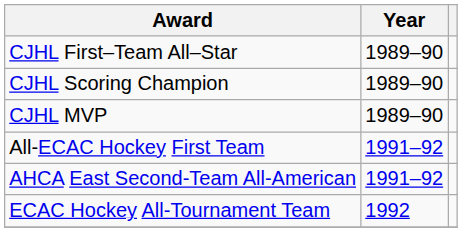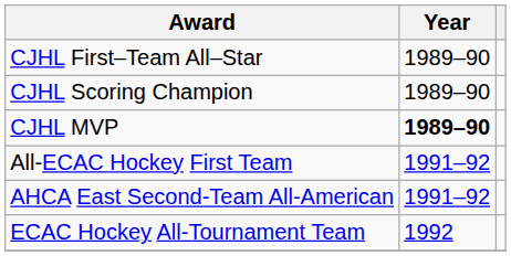CJHL MVP | Year: normal -> bold
